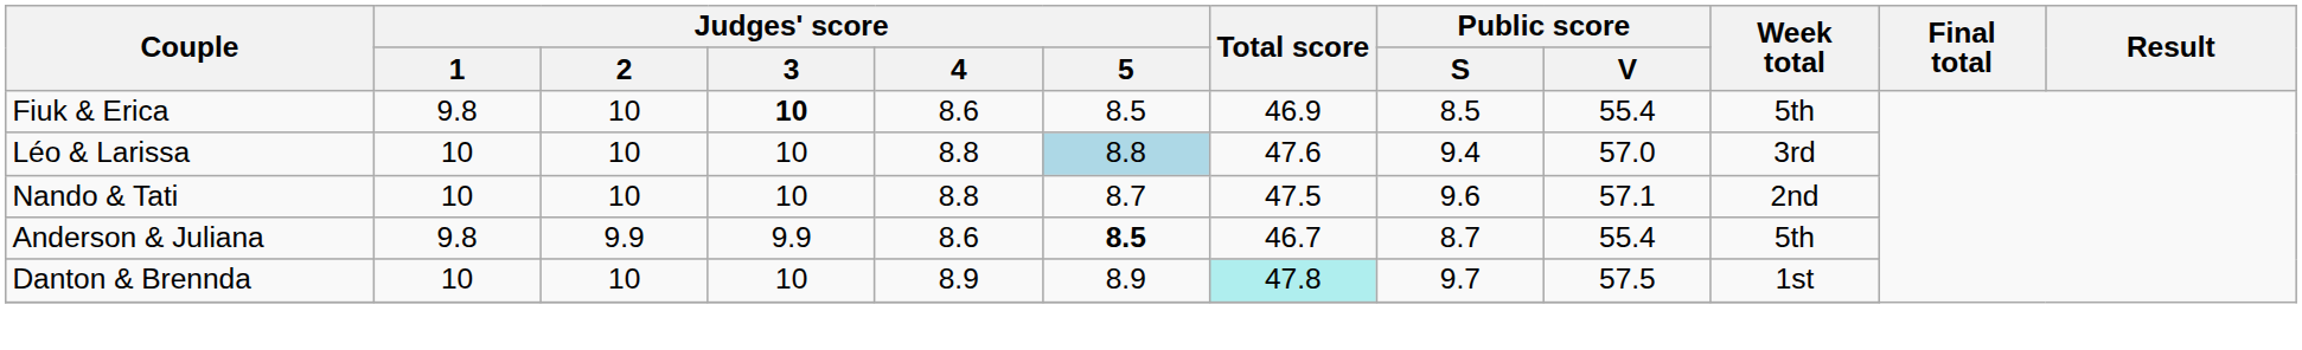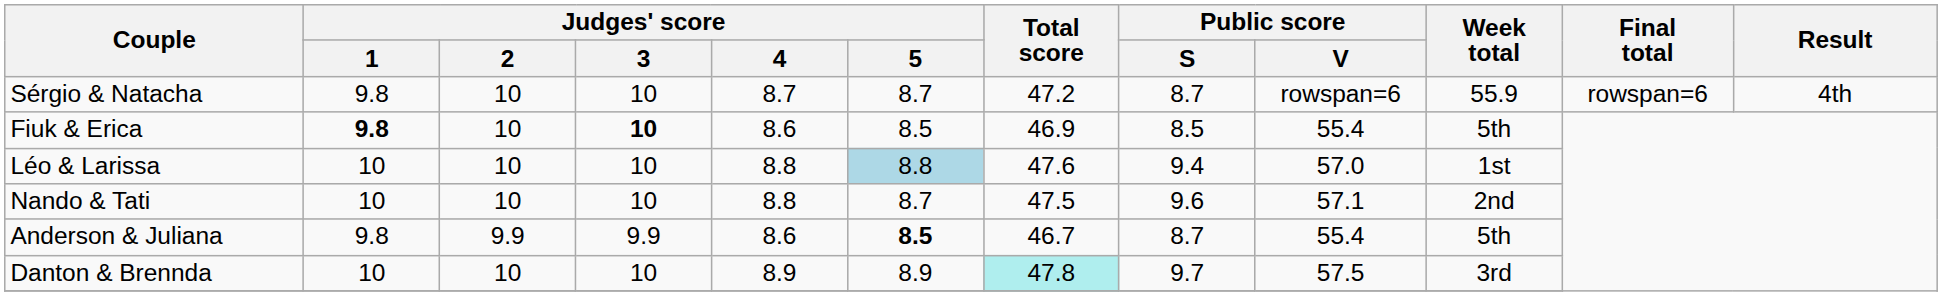+ row: Sérgio & Natacha | 9.8 | 10 | 10 | 8.7 | 8.7 | 47.2 | 8.7 | rowspan=6 | 55.9 | rowspan=6 | 4th
Fiuk & Erica | Judges' score / 1: normal -> bold
Léo & Larissa | Week total: 3rd -> 1st
Danton & Brennda | Week total: 1st -> 3rd
